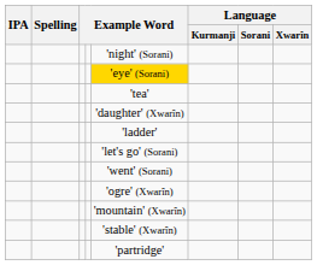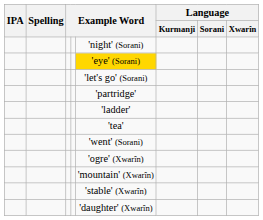row 5 | column 5: 'tea' -> 'let's go' (Sorani)
row 6 | column 5: 'daughter' (Xwarîn) -> 'partridge'
row 8 | column 5: 'let's go' (Sorani) -> 'tea'
row 13 | column 5: 'partridge' -> 'daughter' (Xwarîn)
